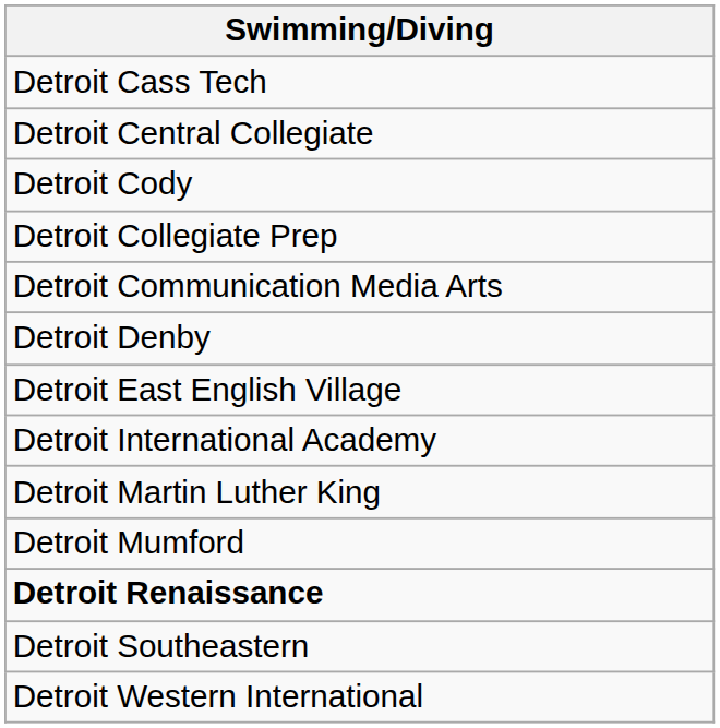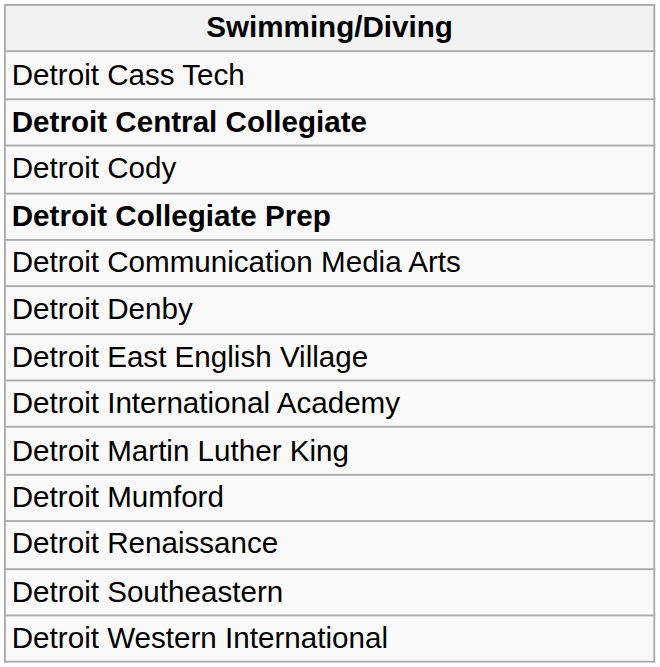row 3 | column 1: normal -> bold
row 5 | column 1: normal -> bold
row 12 | column 1: bold -> normal
